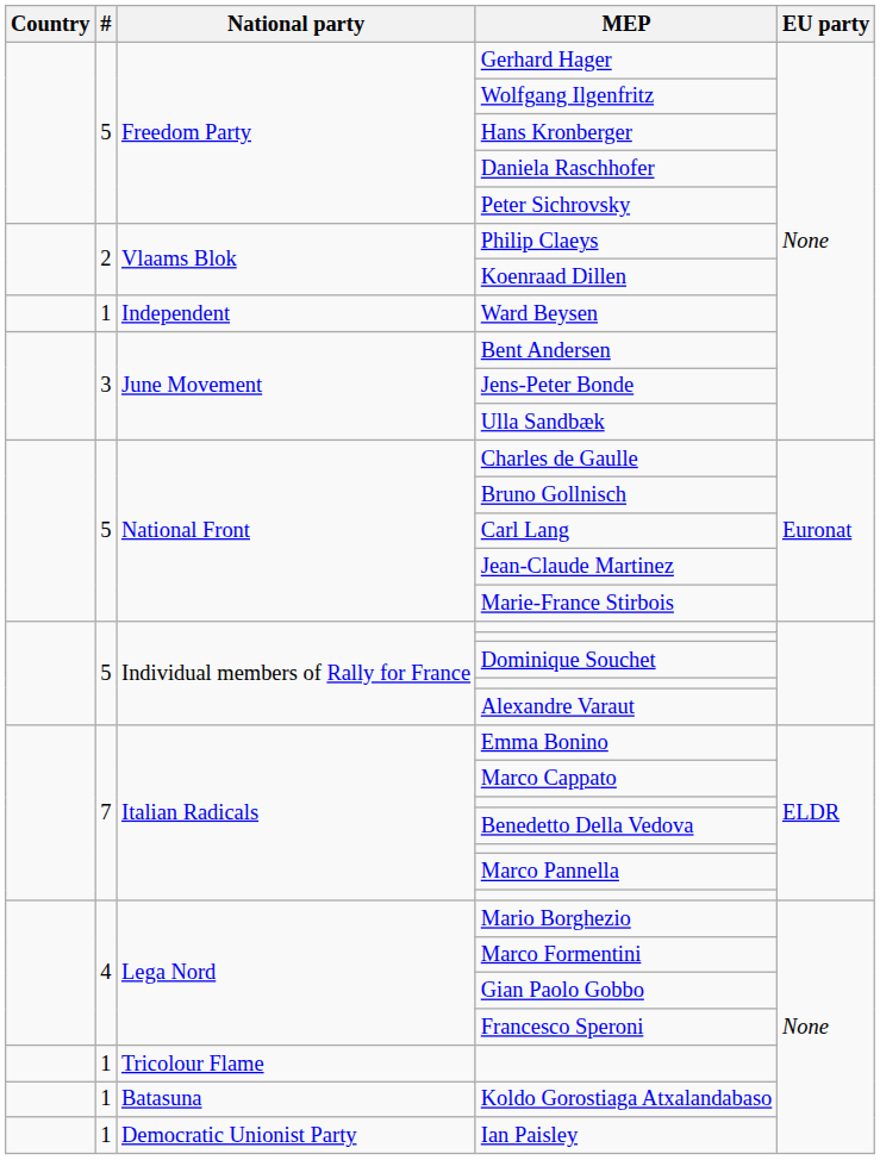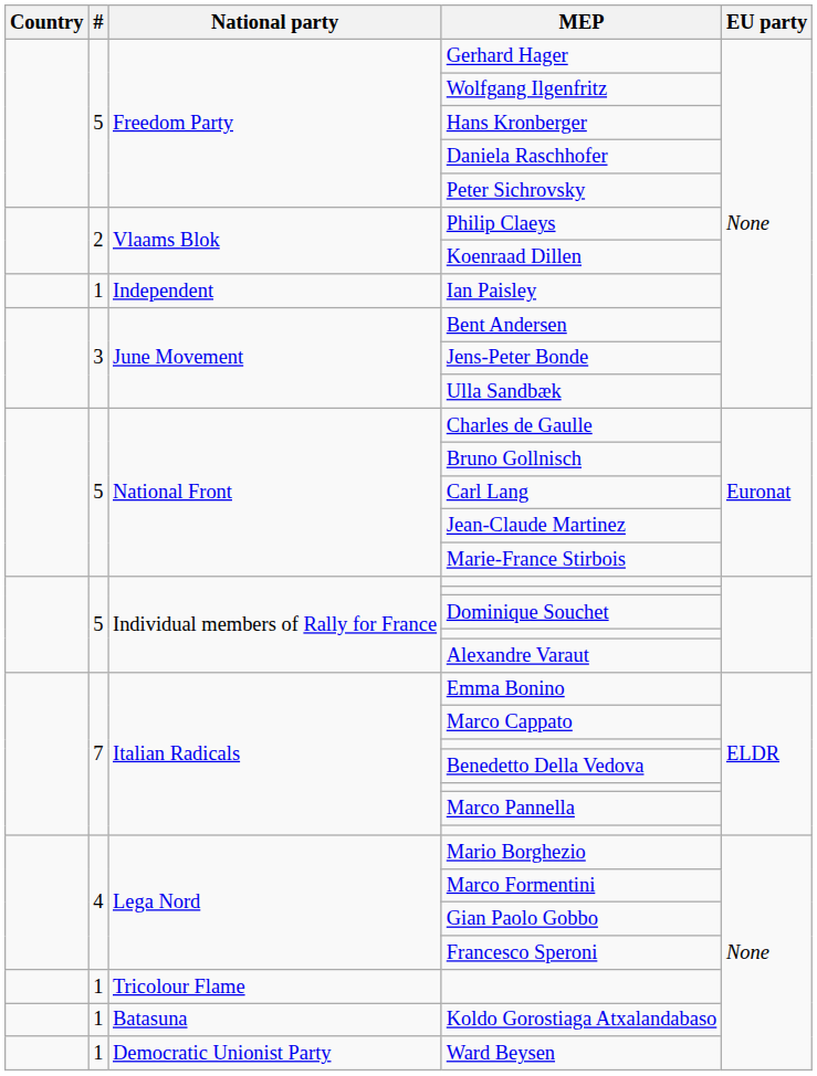Independent | MEP: Ward Beysen -> Ian Paisley
Democratic Unionist Party | MEP: Ian Paisley -> Ward Beysen
